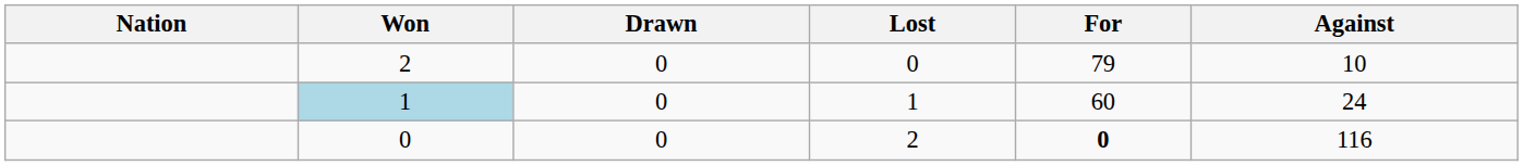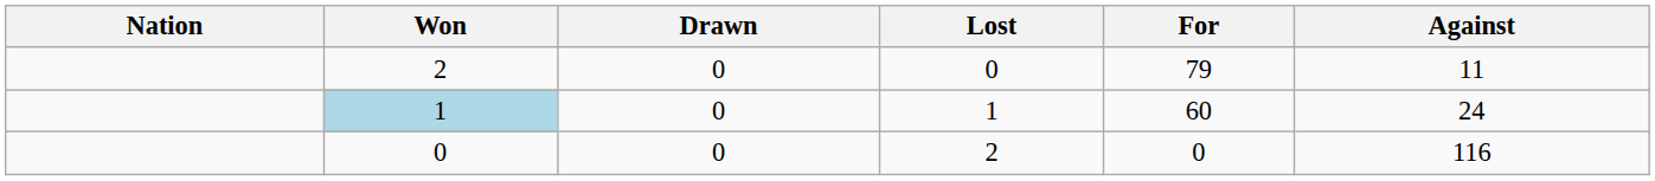row 2 | Against: 10 -> 11
row 4 | For: bold -> normal
